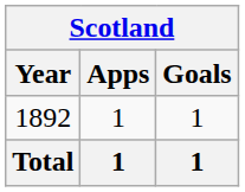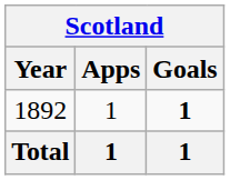1892 | Goals: normal -> bold
